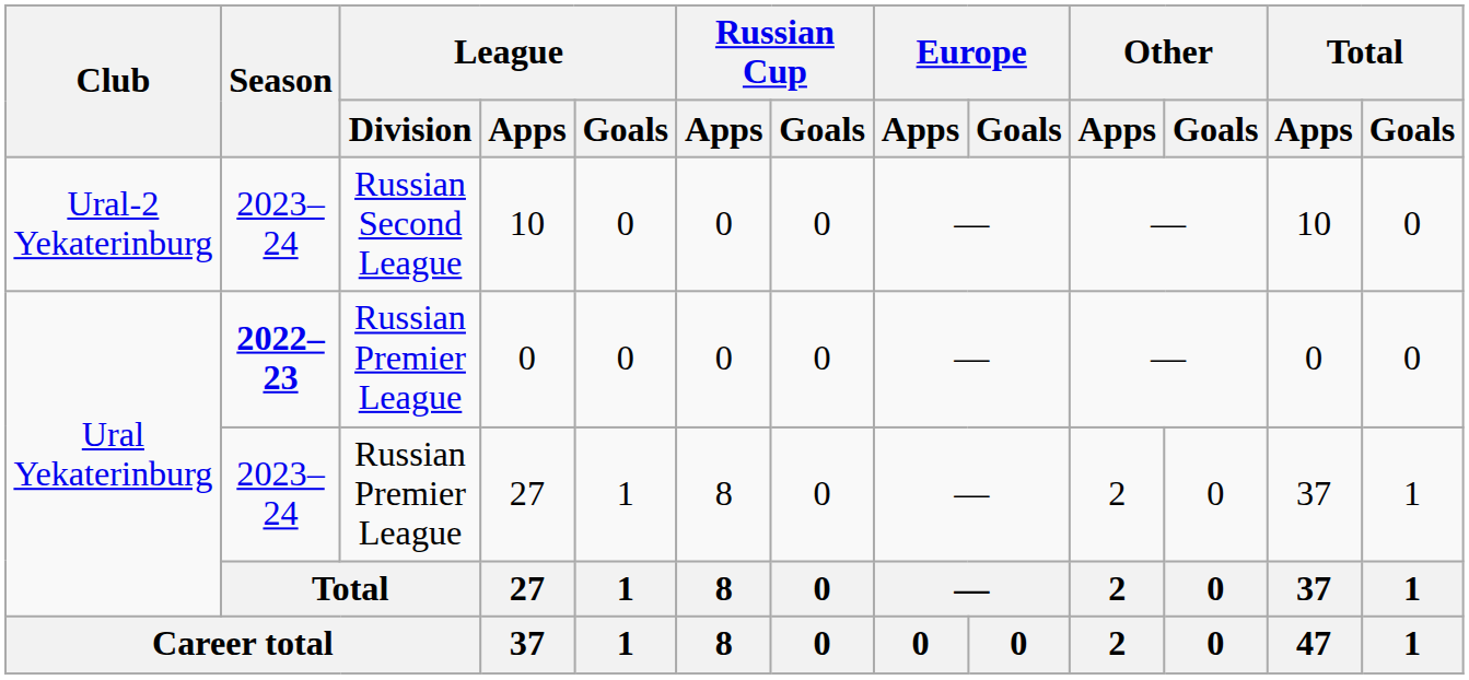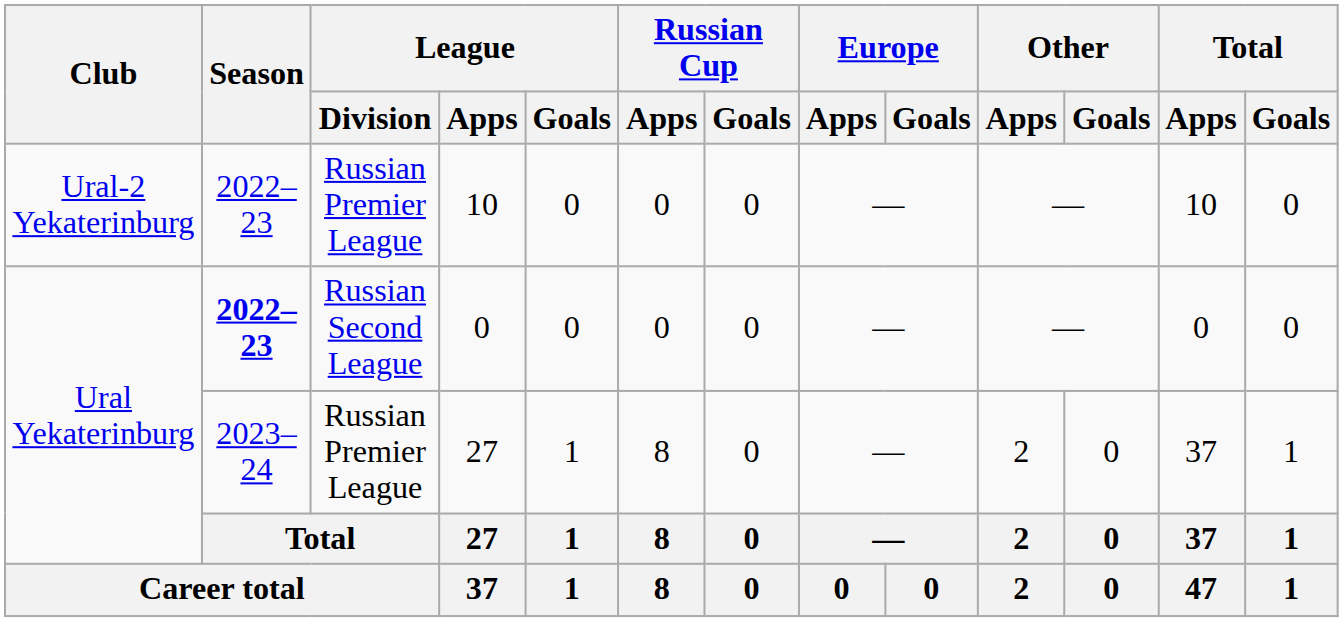row 3 | Season: 2023–24 -> 2022–23
row 3 | League / Division: Russian Second League -> Russian Premier League
row 4 | League / Division: Russian Premier League -> Russian Second League
